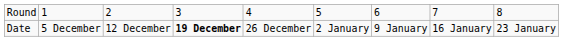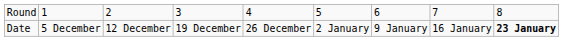Date | column 4: bold -> normal
Date | column 9: normal -> bold
